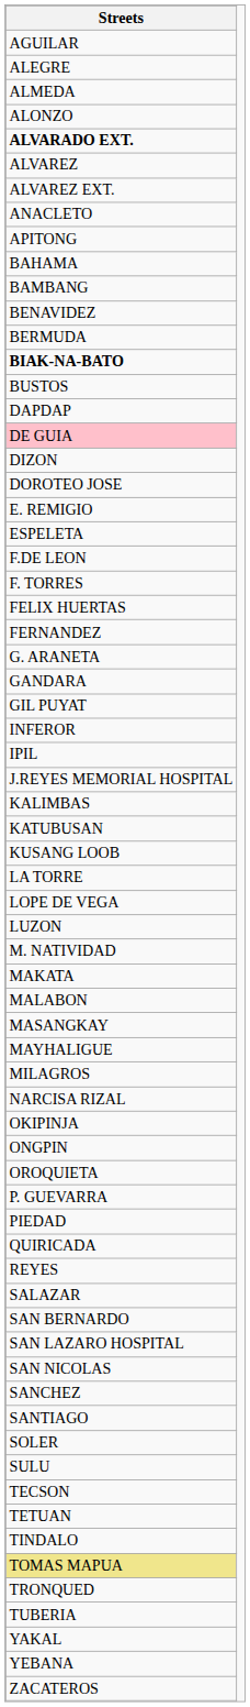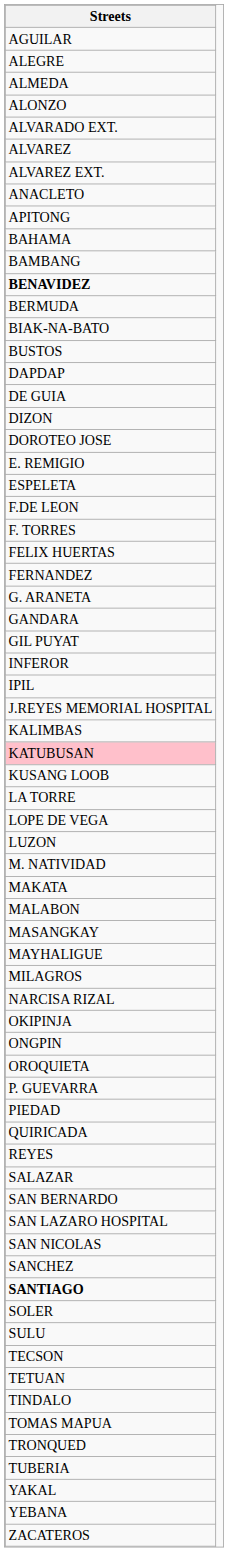row 6 | column 1: bold -> normal
row 13 | column 1: normal -> bold
row 15 | column 1: bold -> normal
row 18 | column 1: pink background -> no background
row 34 | column 1: no background -> pink background
row 58 | column 1: normal -> bold
row 64 | column 1: khaki background -> no background
